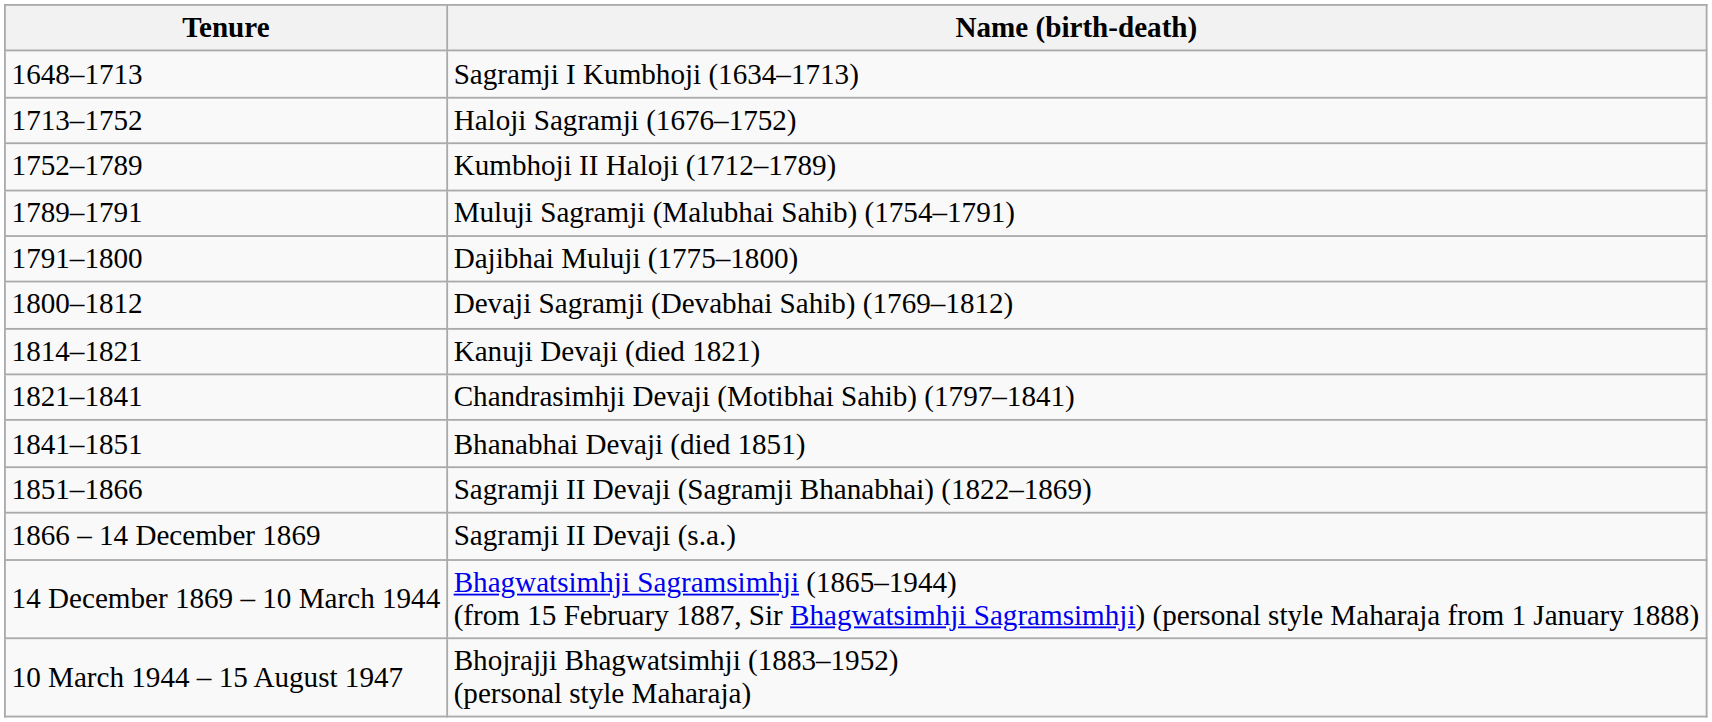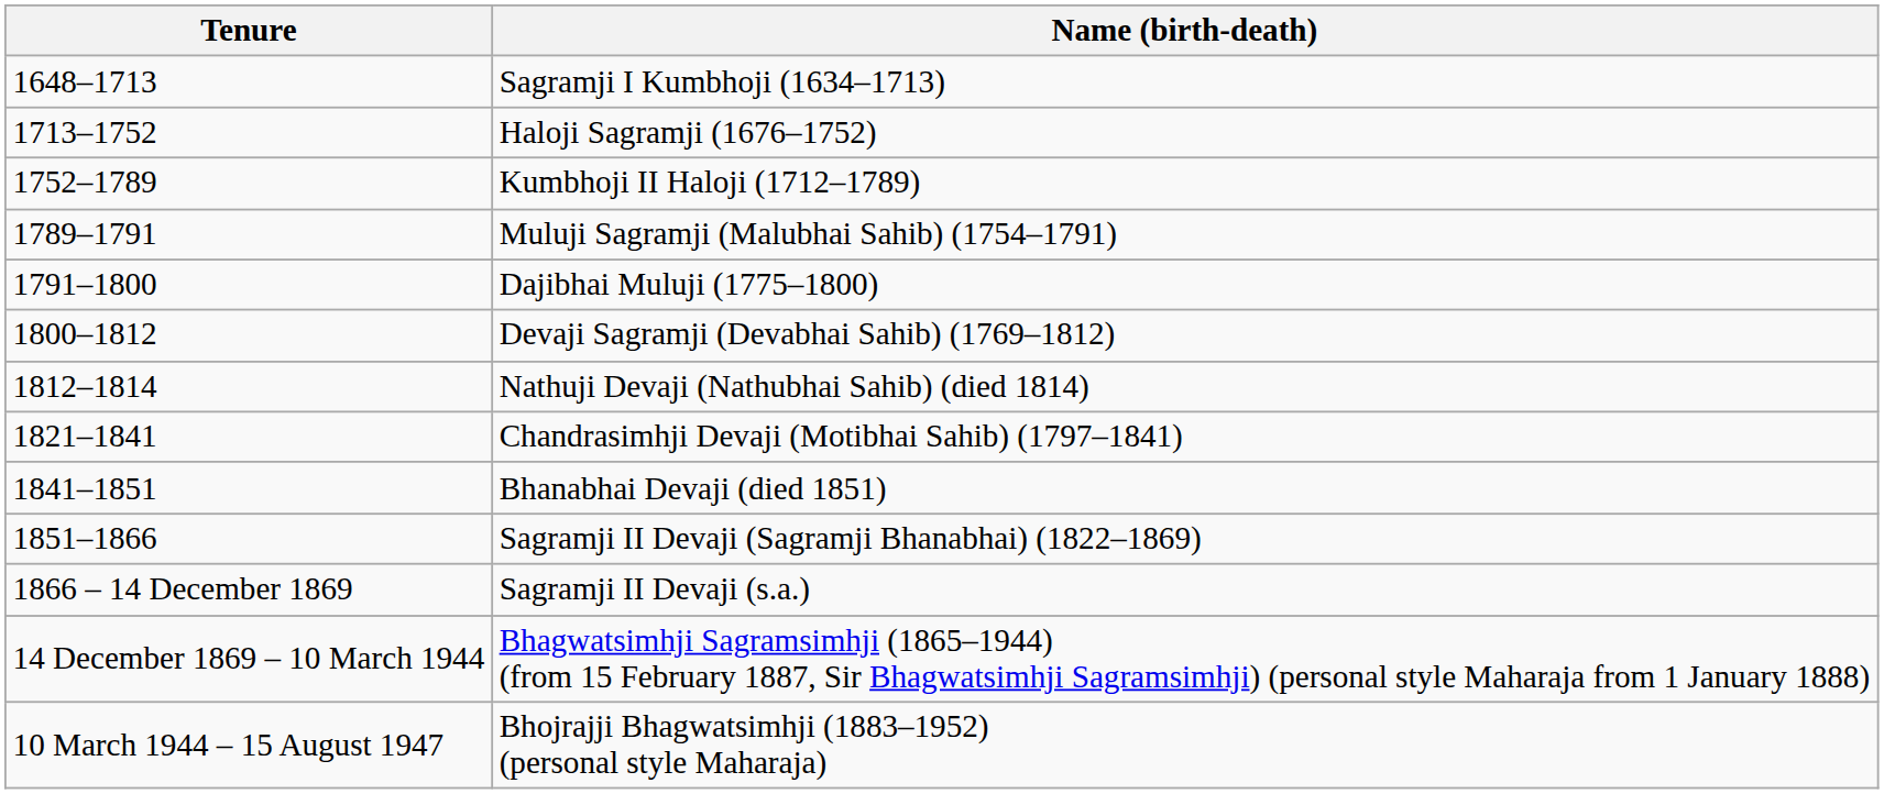+ row: 1812–1814 | Nathuji Devaji (Nathubhai Sahib) (died 1814)
- row: 1814–1821 | Kanuji Devaji (died 1821)
